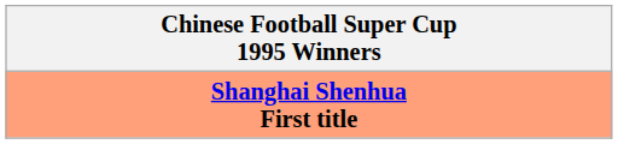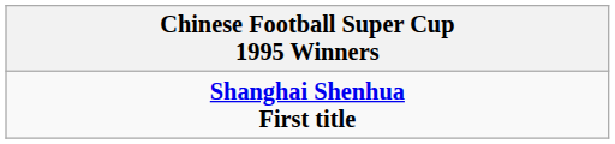row 2 | column 1: lightsalmon background -> no background
